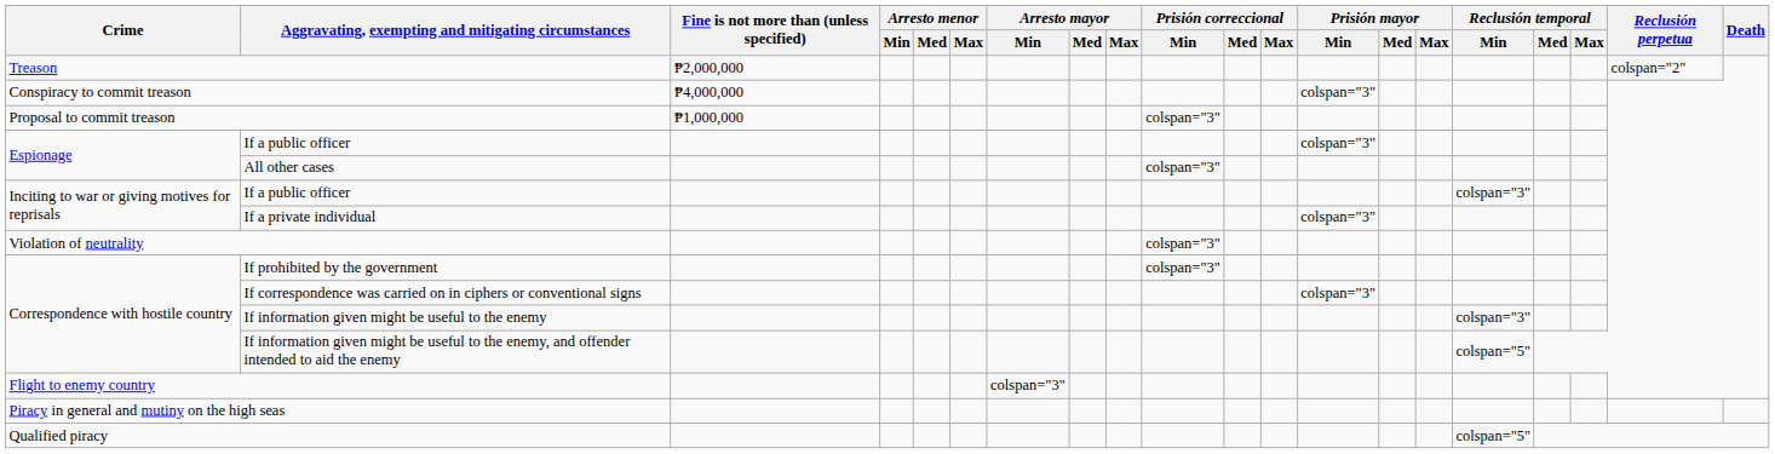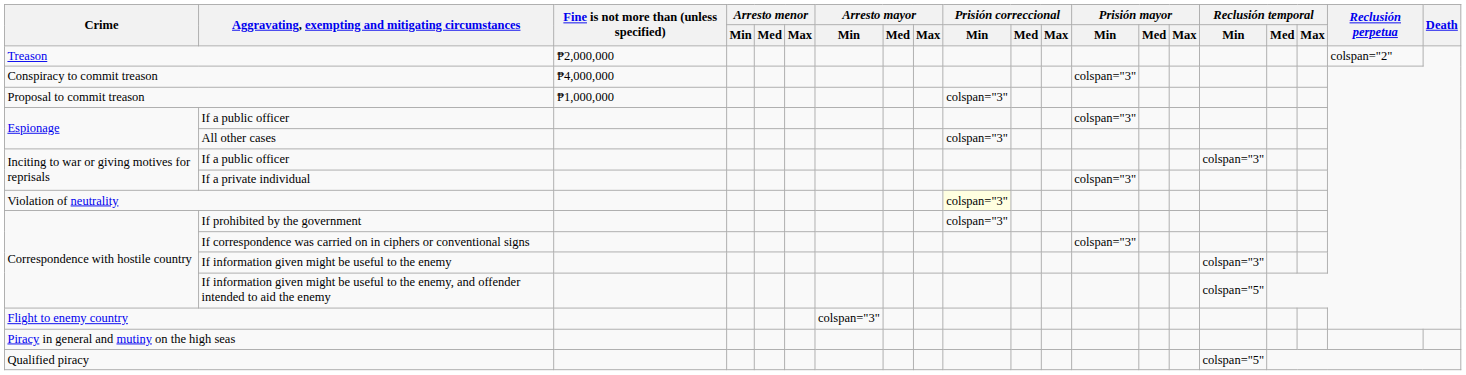Violation of neutrality | Prisión correccional / Min: no background -> lightyellow background
